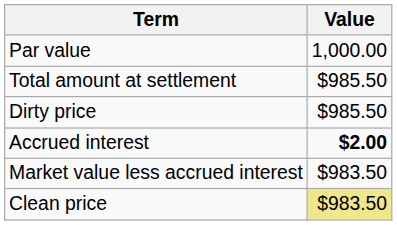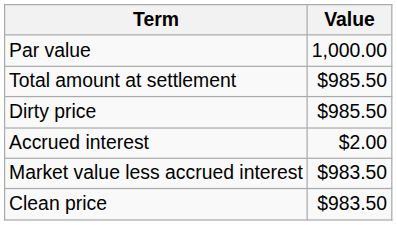Accrued interest | Value: bold -> normal
Clean price | Value: khaki background -> no background
